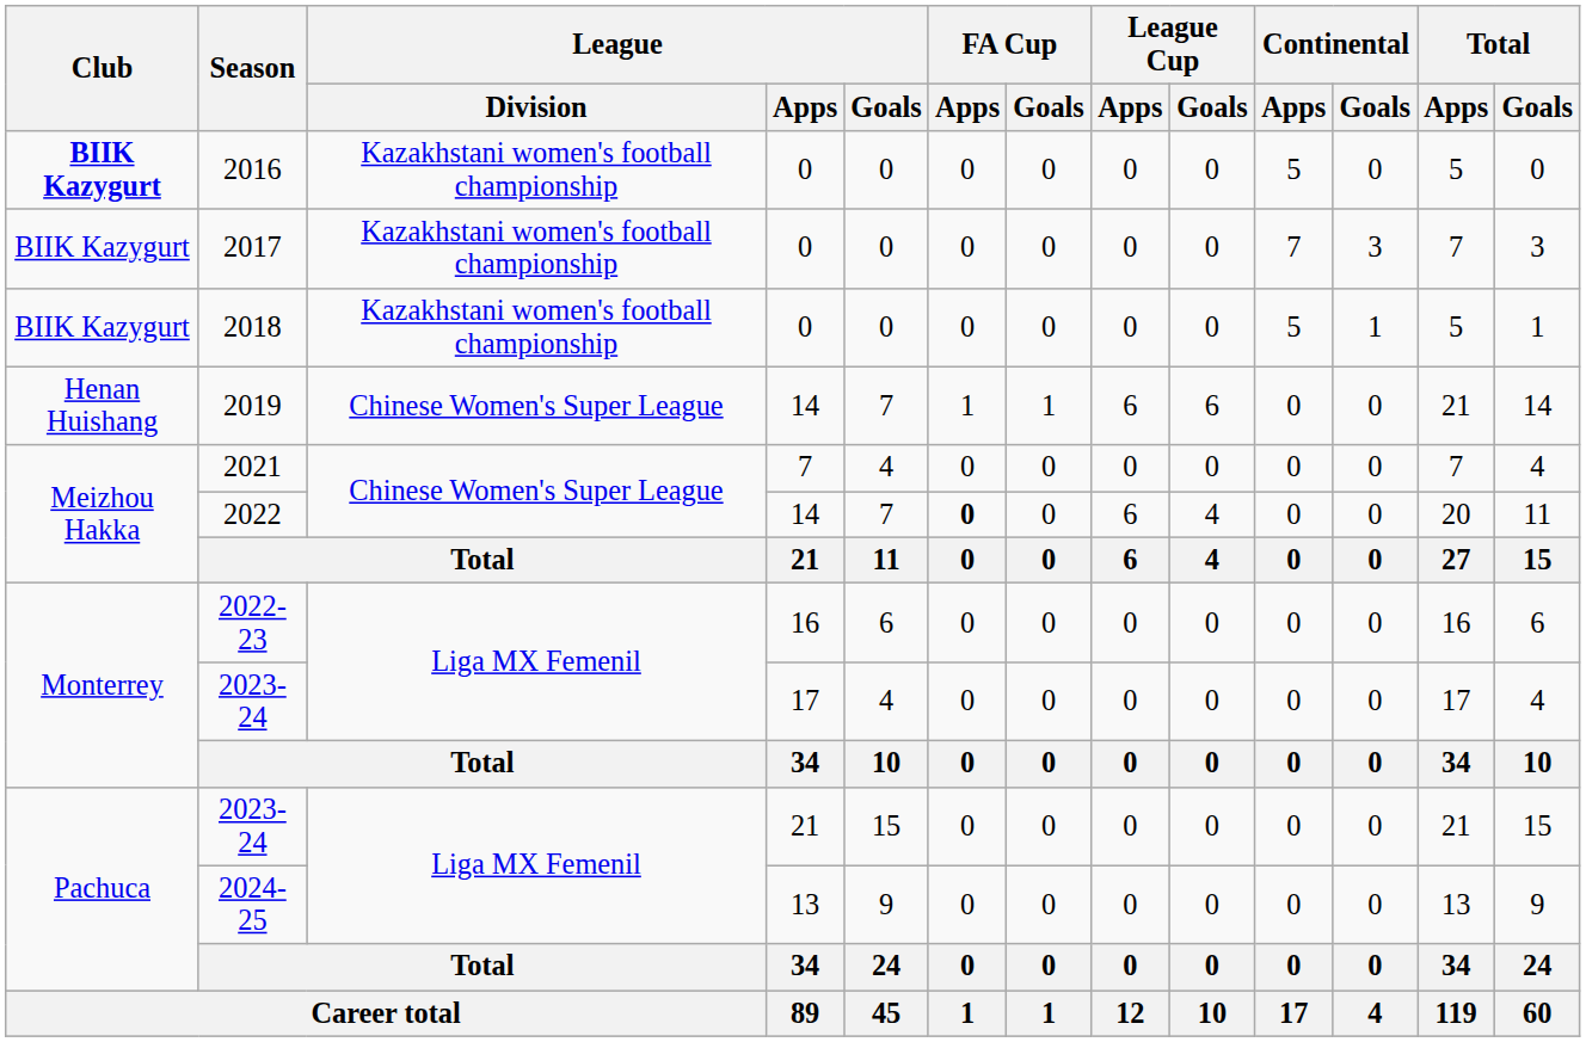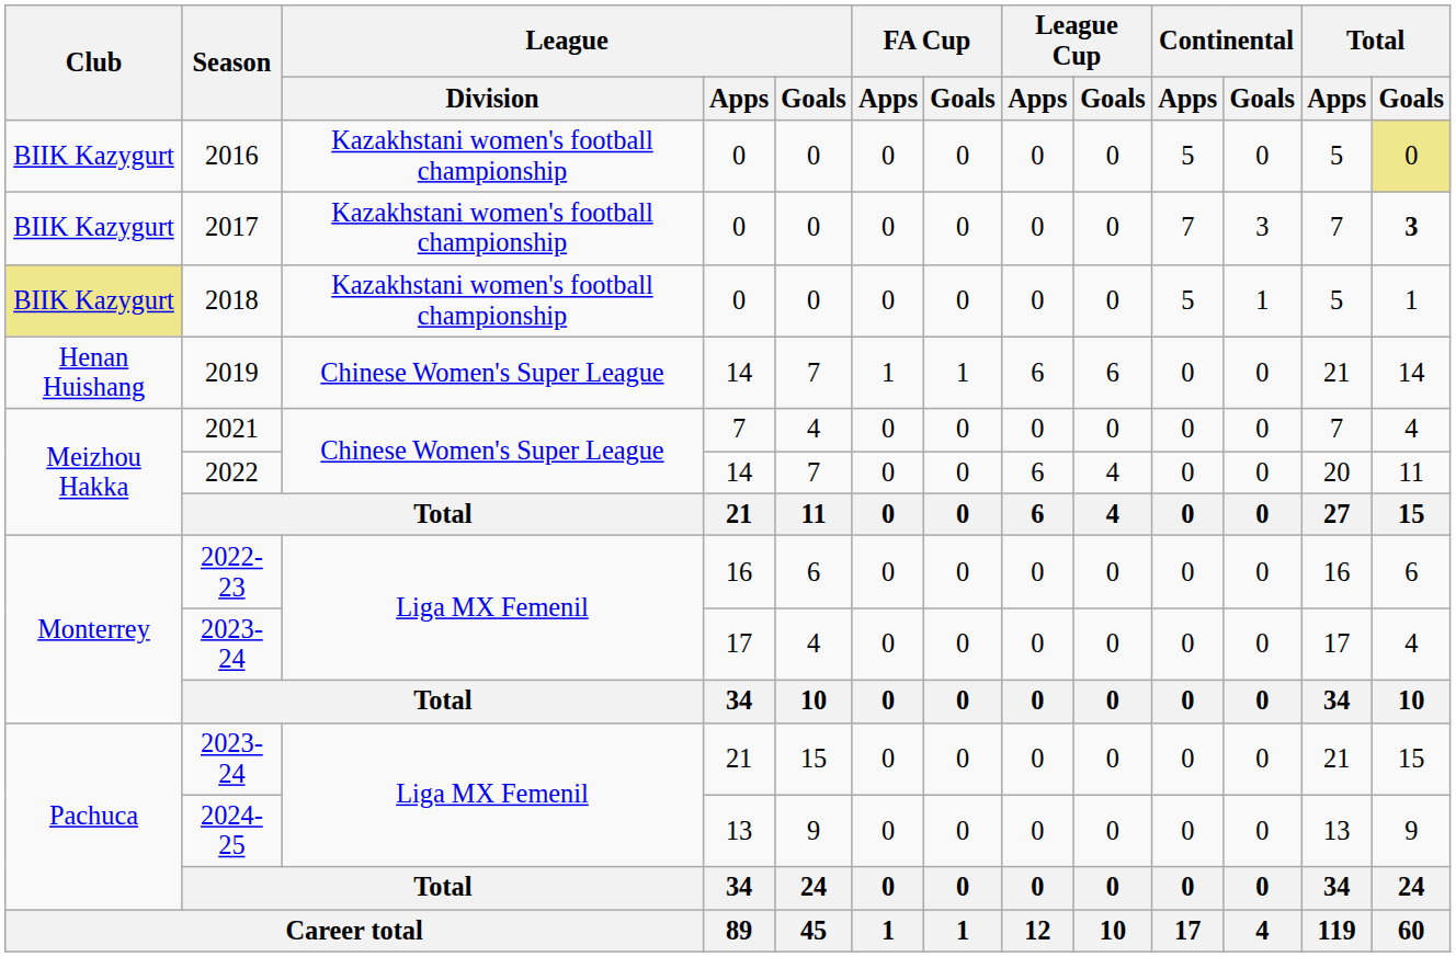2016 | Club: bold -> normal
2016 | Total / Goals: no background -> khaki background
2017 | Total / Goals: normal -> bold
2018 | Club: no background -> khaki background
2022 | FA Cup / Apps: bold -> normal
